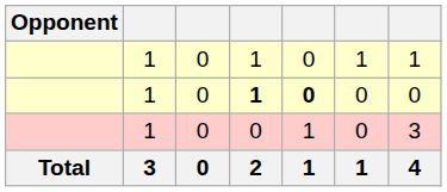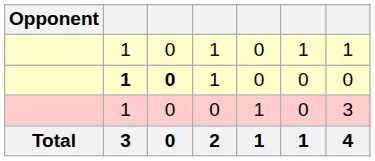row 3 | column 2: normal -> bold
row 3 | column 3: normal -> bold
row 3 | column 4: bold -> normal
row 3 | column 5: bold -> normal
